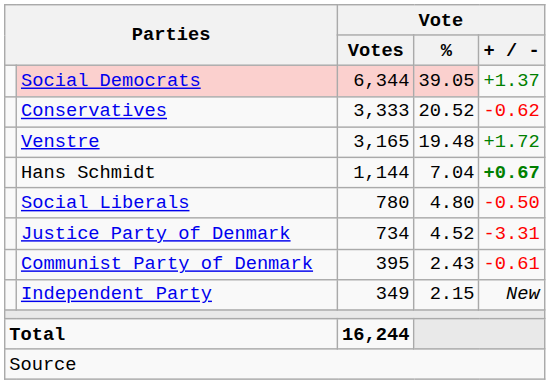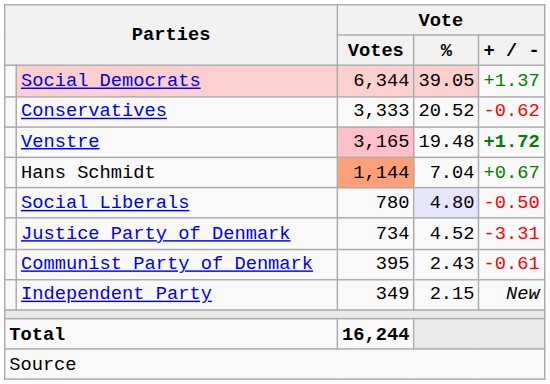Venstre | Vote / Votes: no background -> pink background
Venstre | Vote / + / -: normal -> bold
Hans Schmidt | Vote / Votes: no background -> lightsalmon background
Hans Schmidt | Vote / + / -: bold -> normal
Social Liberals | Vote / %: no background -> lavender background
